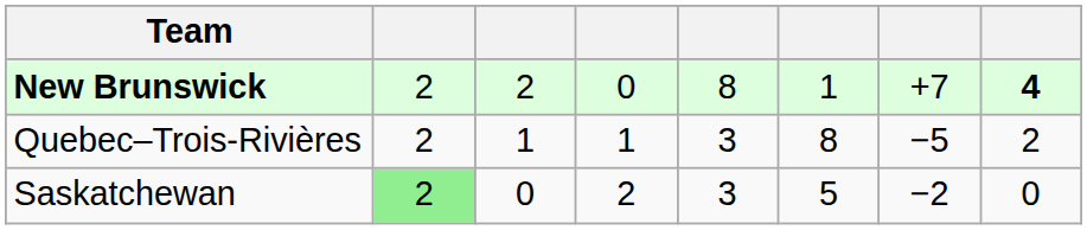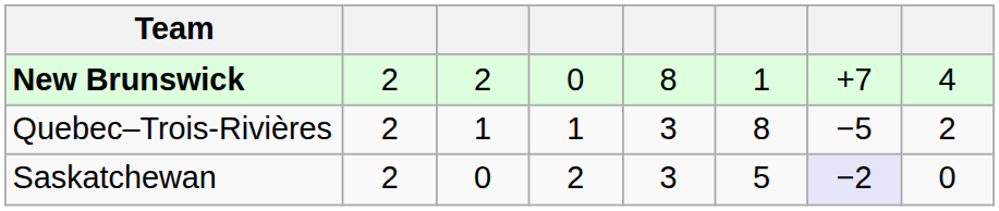New Brunswick | column 8: bold -> normal
Saskatchewan | column 2: lightgreen background -> no background
Saskatchewan | column 7: no background -> lavender background
